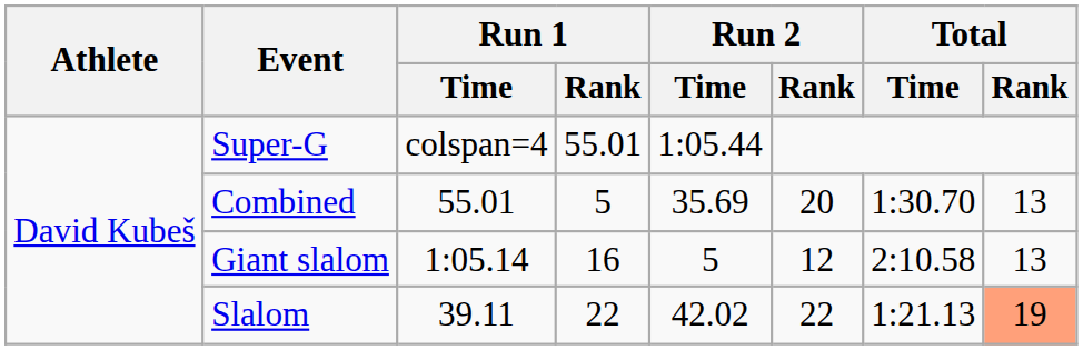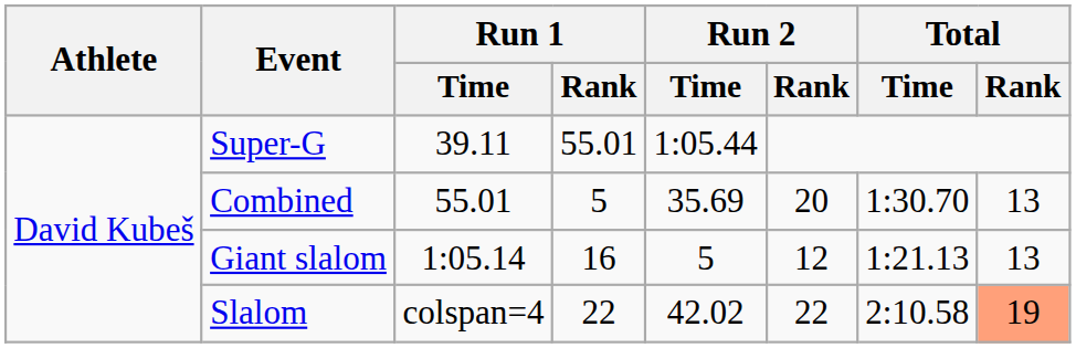Super-G | Run 1 / Time: colspan=4 -> 39.11
Giant slalom | Total / Time: 2:10.58 -> 1:21.13
Slalom | Run 1 / Time: 39.11 -> colspan=4
Slalom | Total / Time: 1:21.13 -> 2:10.58
